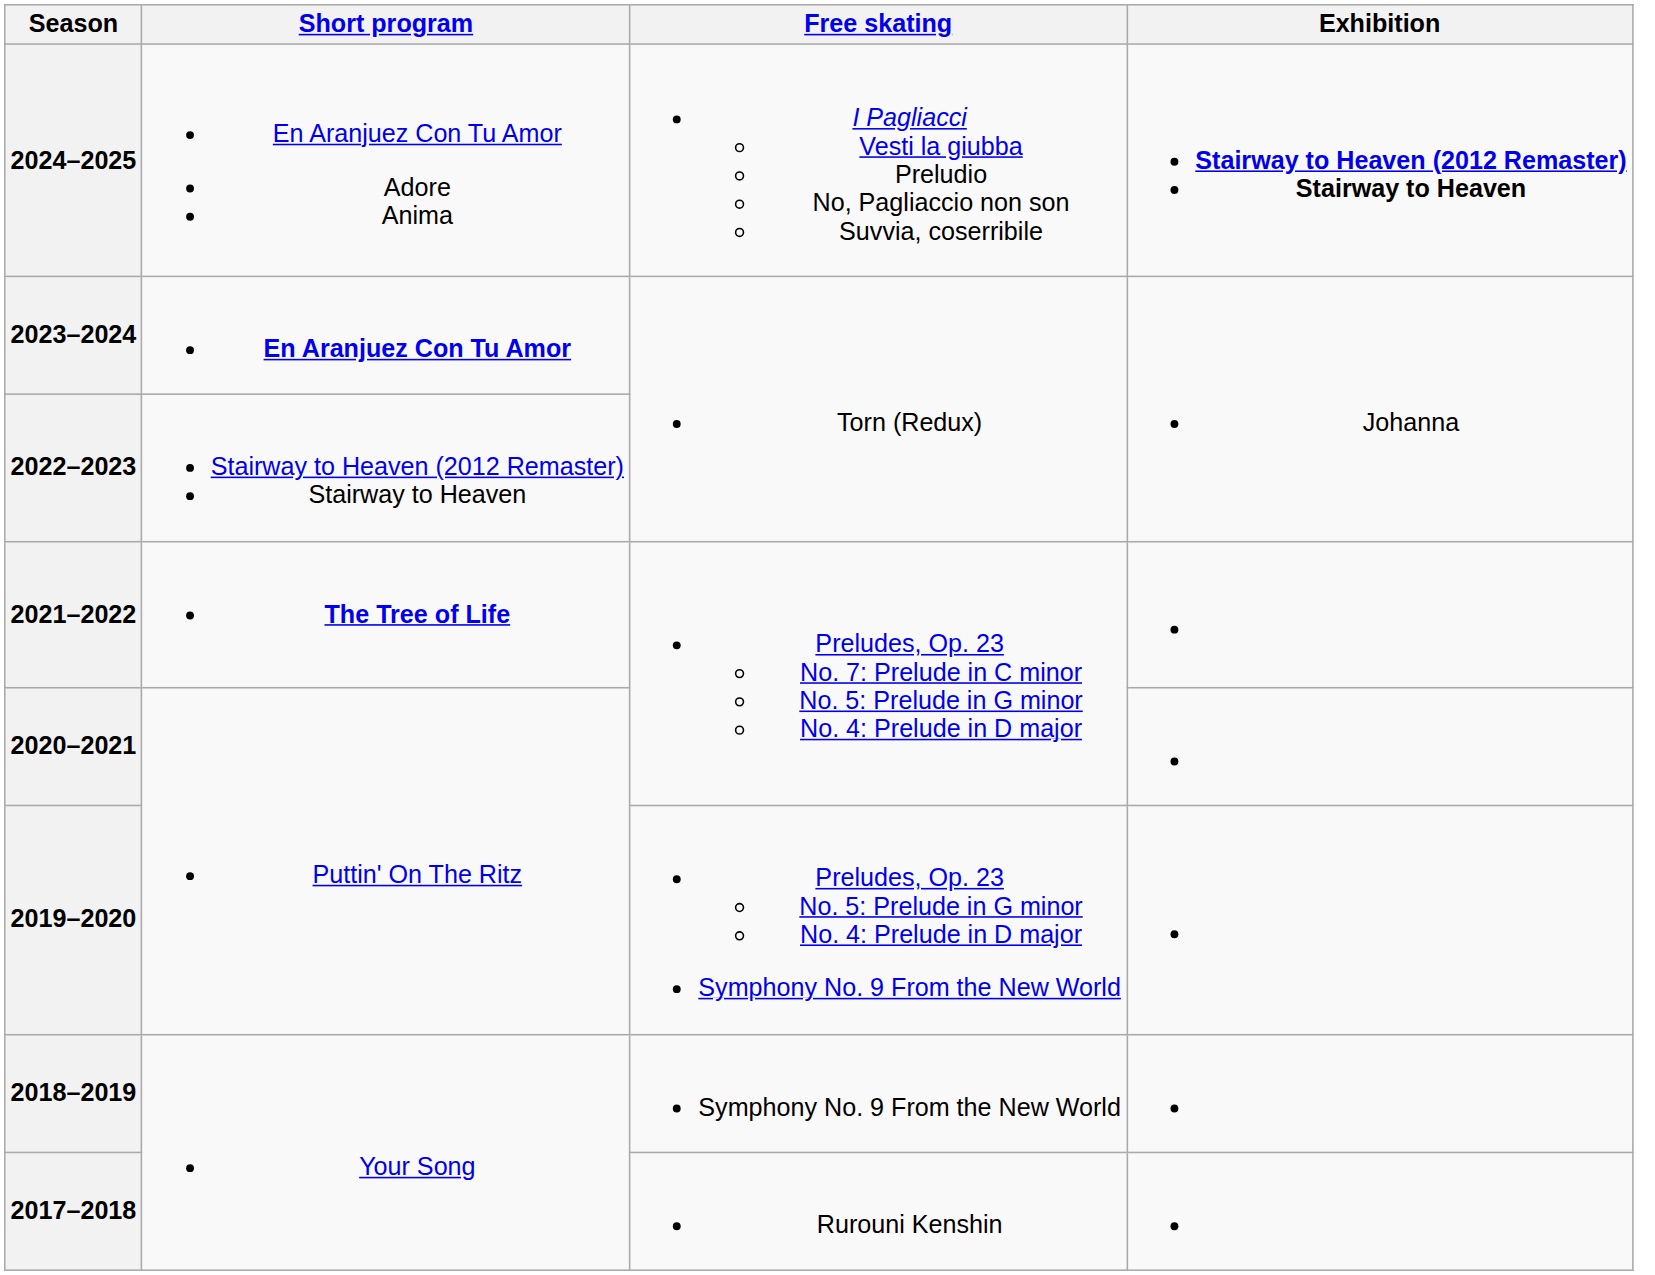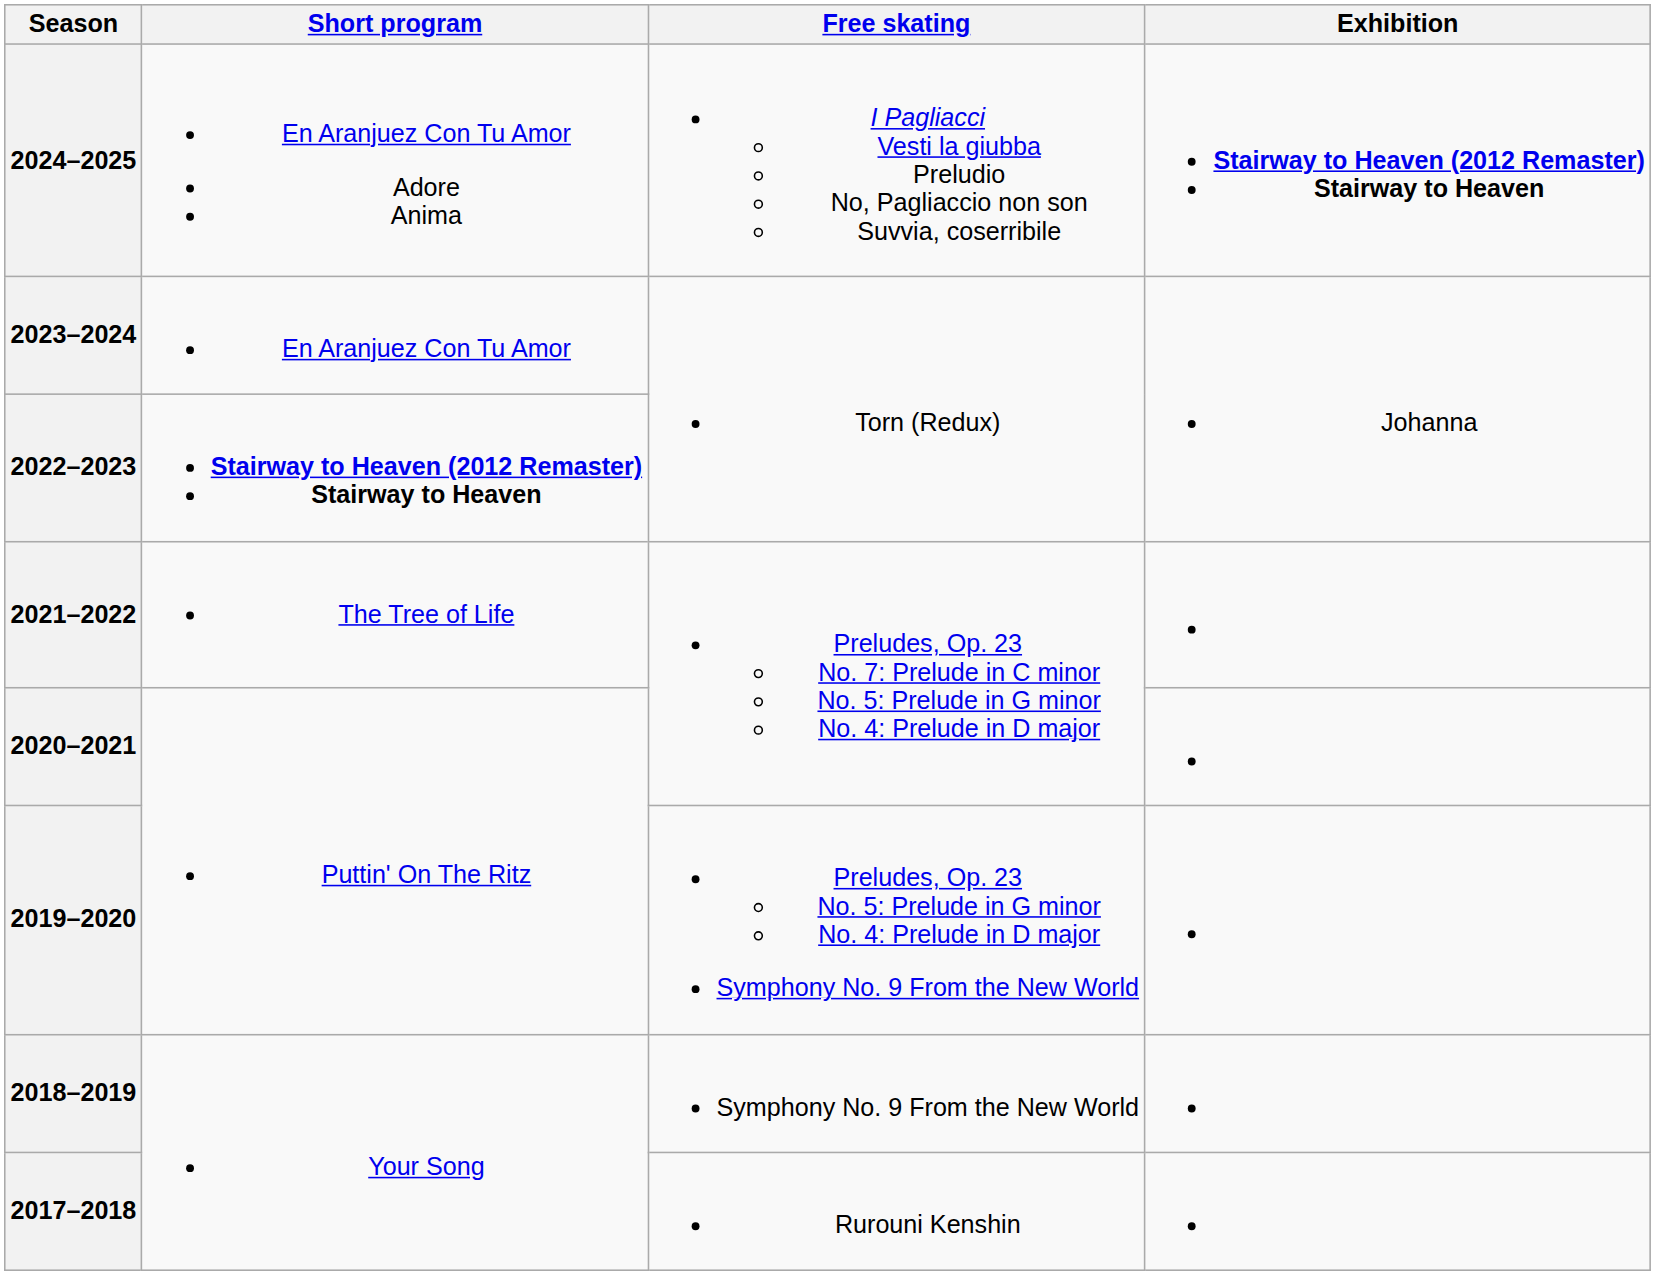2023–2024 | Short program: bold -> normal
2022–2023 | Short program: normal -> bold
2021–2022 | Short program: bold -> normal
